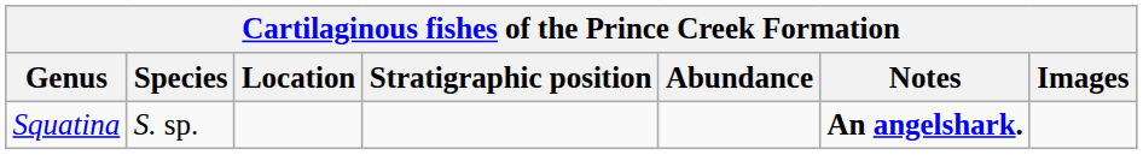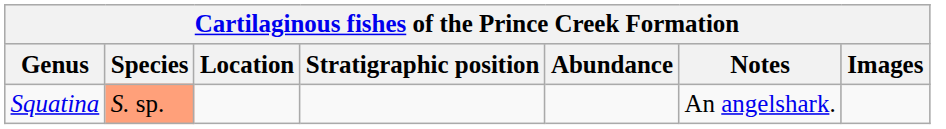Squatina | Species: no background -> lightsalmon background
Squatina | Notes: bold -> normal
